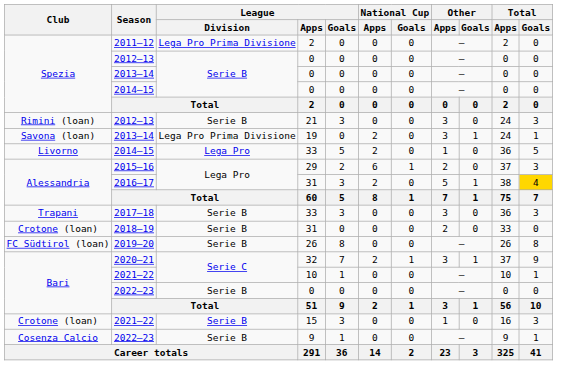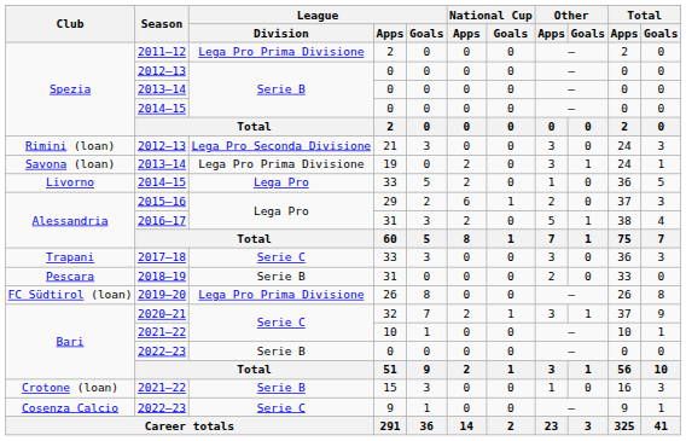2012–13 / 21 | League / Division: Serie B -> Lega Pro Seconda Divisione
2016–17 | Total / Goals: gold background -> no background
2017–18 | League / Division: Serie B -> Serie C
2018–19 | Club: Crotone (loan) -> Pescara
2019–20 | League / Division: Serie B -> Lega Pro Prima Divisione
2022–23 / 9 | League / Division: Serie B -> Serie C
